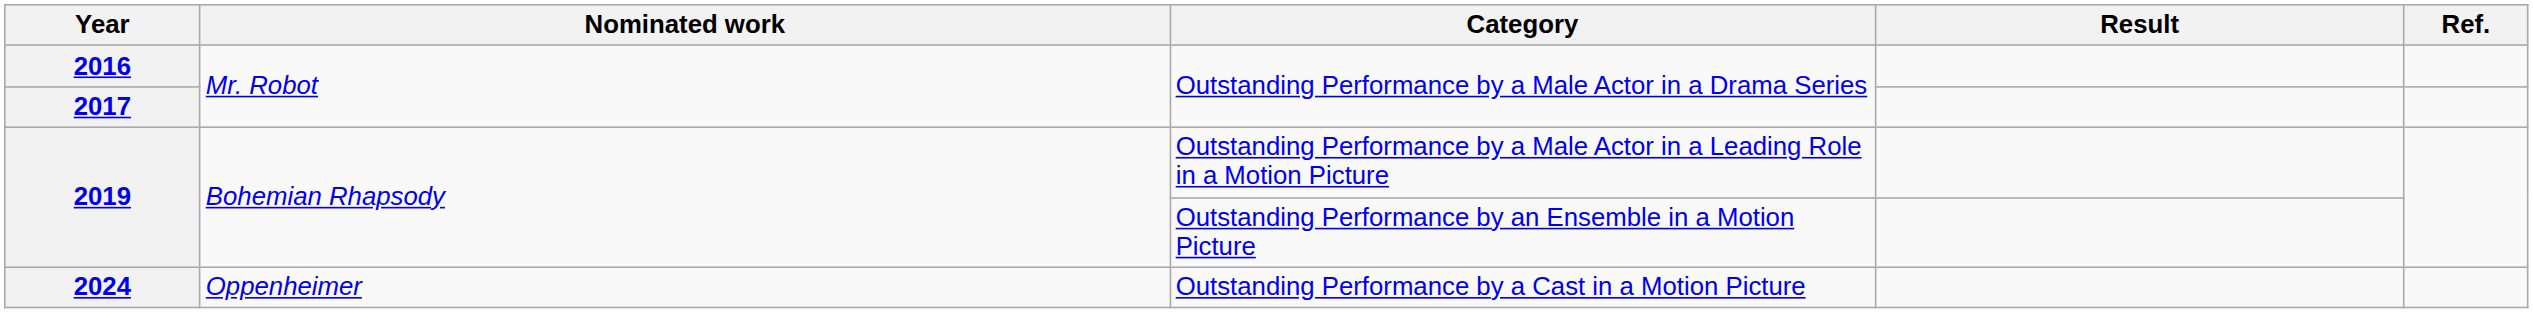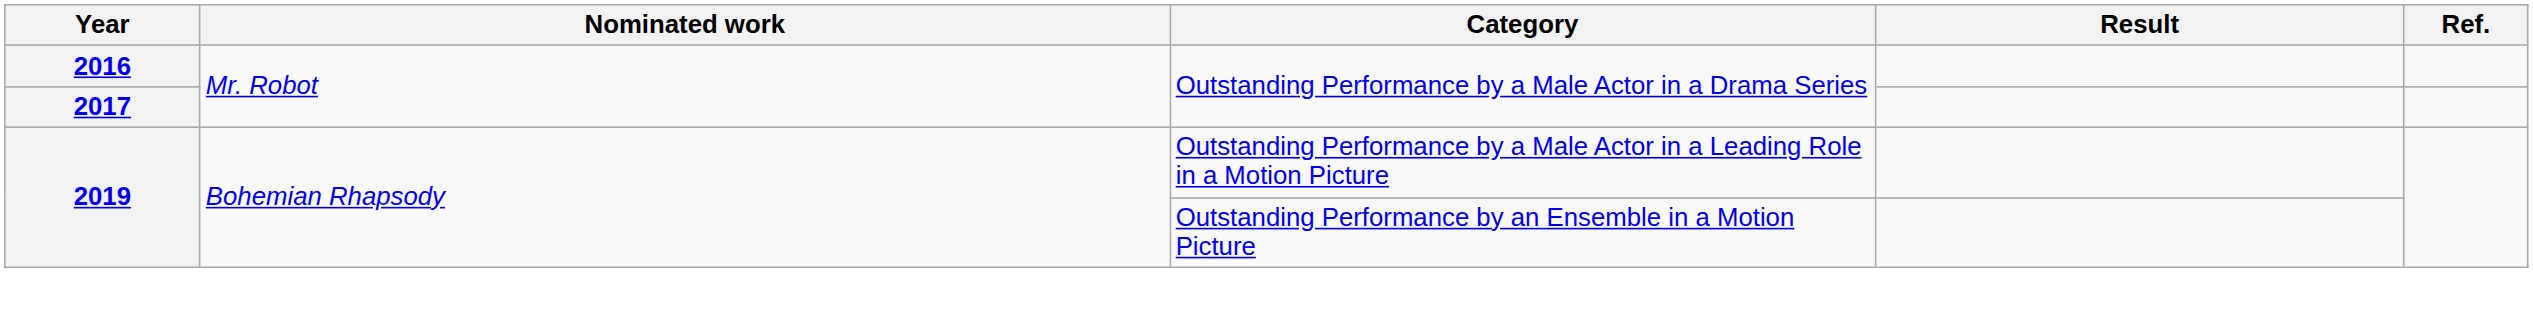- row: 2024 | Oppenheimer | Outstanding Performance by a Cast in a Motion Picture
